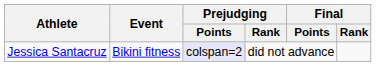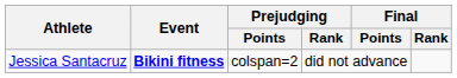Jessica Santacruz | Event: normal -> bold
Jessica Santacruz | Prejudging / Points: lavender background -> no background
